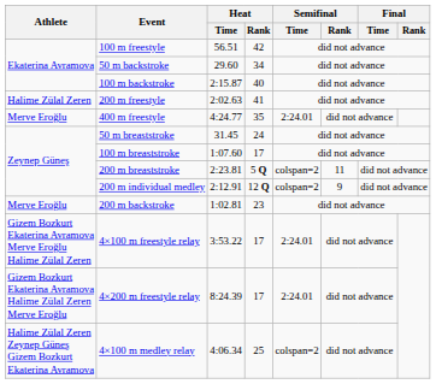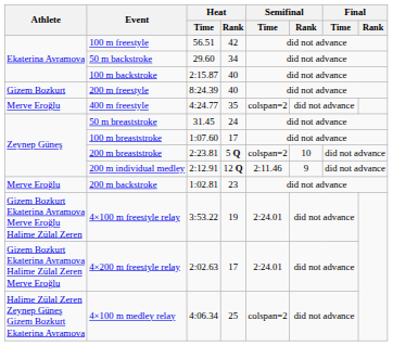200 m freestyle | Athlete: Halime Zülal Zeren -> Gizem Bozkurt
200 m freestyle | Heat / Time: 2:02.63 -> 8:24.39
200 m freestyle | Heat / Rank: 41 -> 40
400 m freestyle | Semifinal / Time: 2:24.01 -> colspan=2
200 m breaststroke | Semifinal / Rank: 11 -> 10
200 m individual medley | Semifinal / Time: colspan=2 -> 2:11.46
4×100 m freestyle relay | Heat / Rank: 17 -> 19
4×200 m freestyle relay | Heat / Time: 8:24.39 -> 2:02.63
